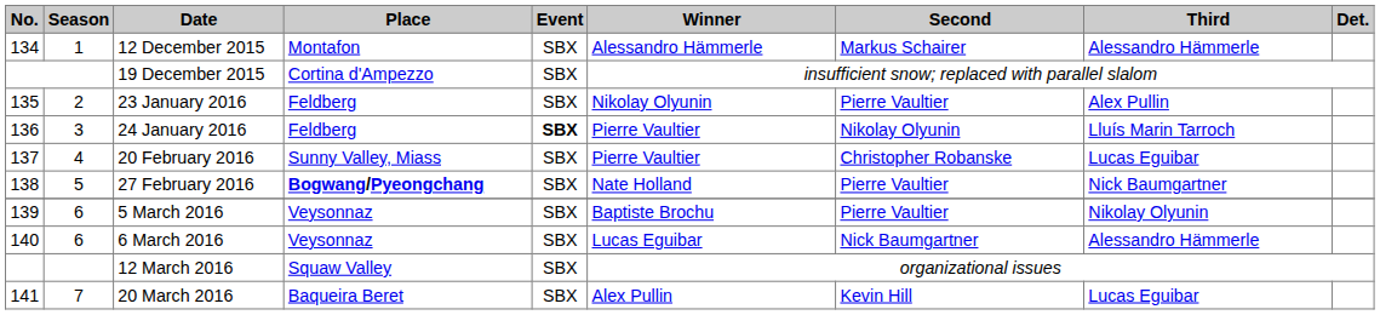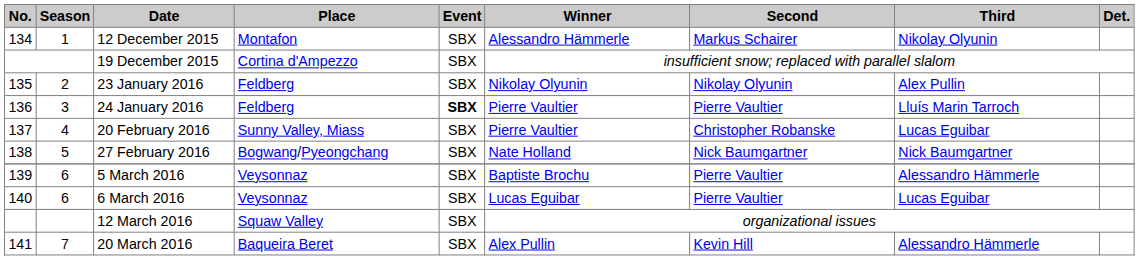12 December 2015 | Third: Alessandro Hämmerle -> Nikolay Olyunin
23 January 2016 | Second: Pierre Vaultier -> Nikolay Olyunin
24 January 2016 | Second: Nikolay Olyunin -> Pierre Vaultier
27 February 2016 | Place: bold -> normal
27 February 2016 | Second: Pierre Vaultier -> Nick Baumgartner
5 March 2016 | Third: Nikolay Olyunin -> Alessandro Hämmerle
6 March 2016 | Second: Nick Baumgartner -> Pierre Vaultier
6 March 2016 | Third: Alessandro Hämmerle -> Lucas Eguibar
20 March 2016 | Third: Lucas Eguibar -> Alessandro Hämmerle
